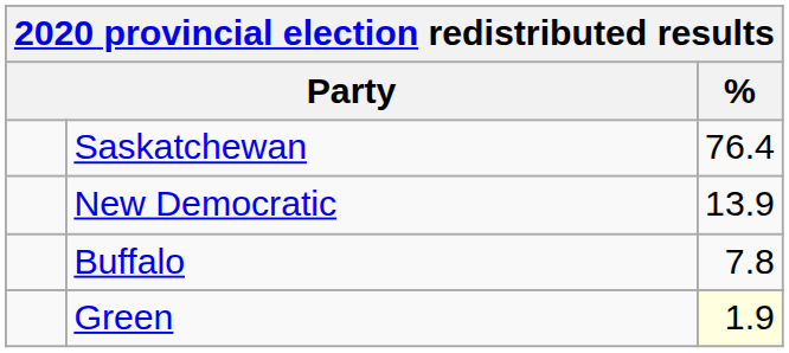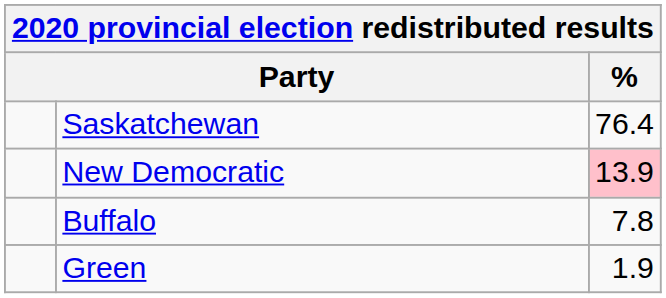New Democratic | %: no background -> pink background
Green | %: lightyellow background -> no background
